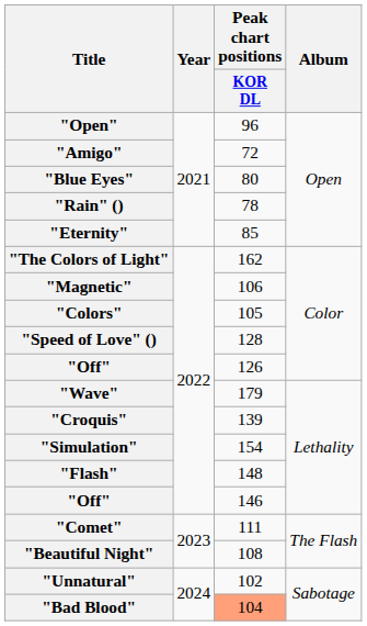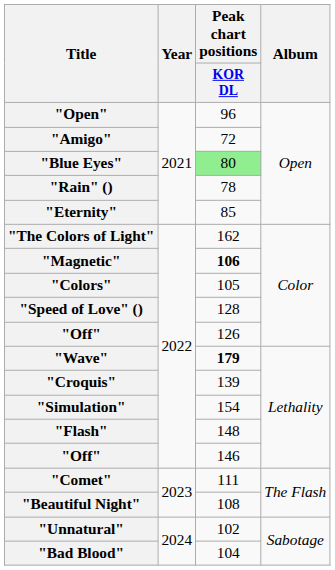"Blue Eyes" | Peak chart positions / KOR DL: no background -> lightgreen background
"Magnetic" | Peak chart positions / KOR DL: normal -> bold
"Wave" | Peak chart positions / KOR DL: normal -> bold
"Bad Blood" | Peak chart positions / KOR DL: lightsalmon background -> no background
